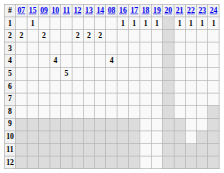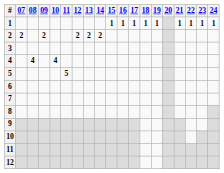columns swapped: 08 <-> 15
